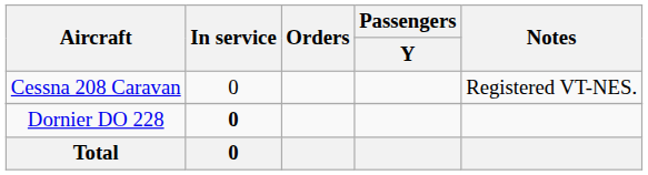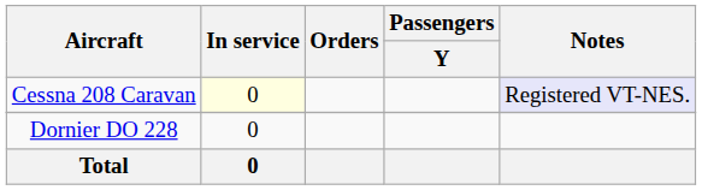Cessna 208 Caravan | In service: no background -> lightyellow background
Cessna 208 Caravan | Notes: no background -> lavender background
Dornier DO 228 | In service: bold -> normal
